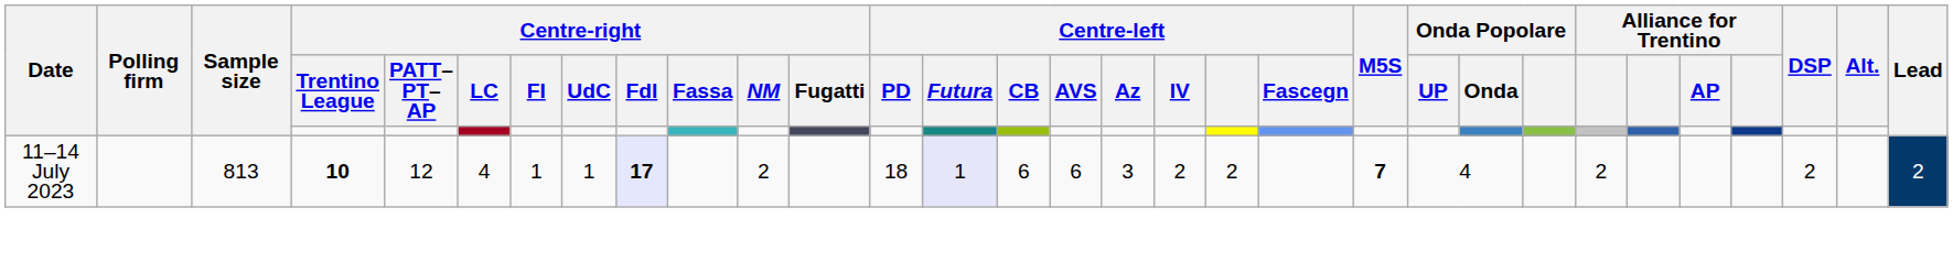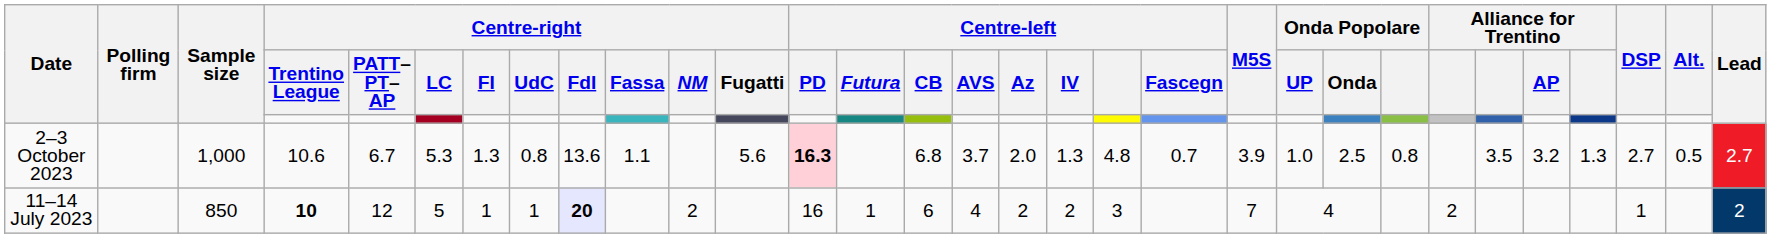+ row: 2–3 October 2023 | 1,000 | 10.6 | 6.7 | 5.3 | 1.3 | 0.8 | 13.6 | 1.1 | 5.6 | 16.3 | 6.8 | 3.7 | 2.0 | 1.3 | 4.8 | 0.7 | 3.9 | 1.0 | 2.5 | 0.8 | 3.5 | 3.2 | 1.3 | 2.7 | 0.5 | 2.7
11–14 July 2023 | Sample size: 813 -> 850
11–14 July 2023 | Centre-right / LC: 4 -> 5
11–14 July 2023 | Centre-right / FdI: 17 -> 20
11–14 July 2023 | Centre-left / PD: 18 -> 16
11–14 July 2023 | Centre-left / Futura: lavender background -> no background
11–14 July 2023 | Centre-left / AVS: 6 -> 4
11–14 July 2023 | Centre-left / Az: 3 -> 2
11–14 July 2023 | Centre-left: 2 -> 3
11–14 July 2023 | M5S: bold -> normal
11–14 July 2023 | DSP: 2 -> 1
